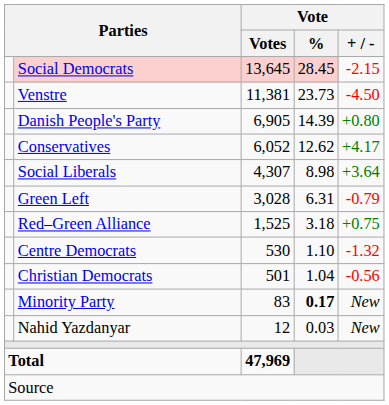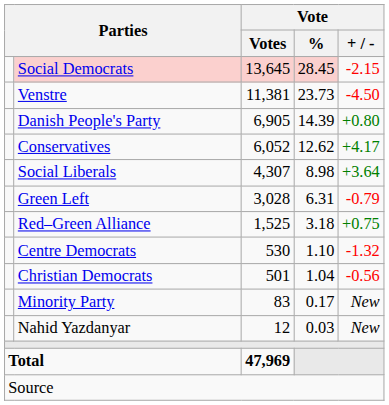Minority Party | Vote / %: bold -> normal
